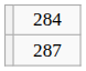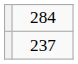row 2 | column 2: 287 -> 237
